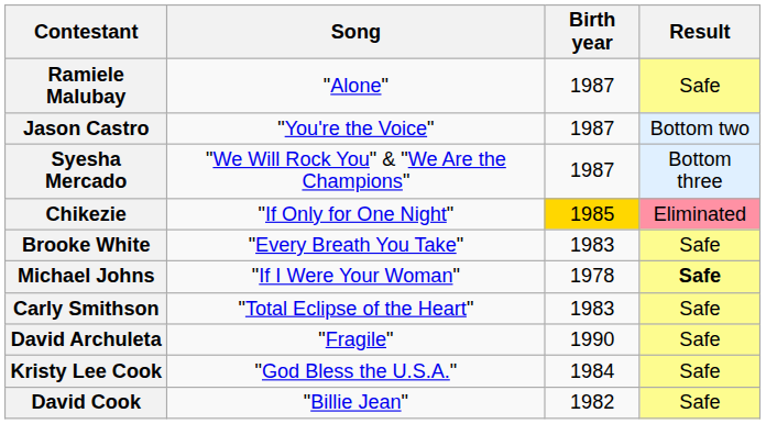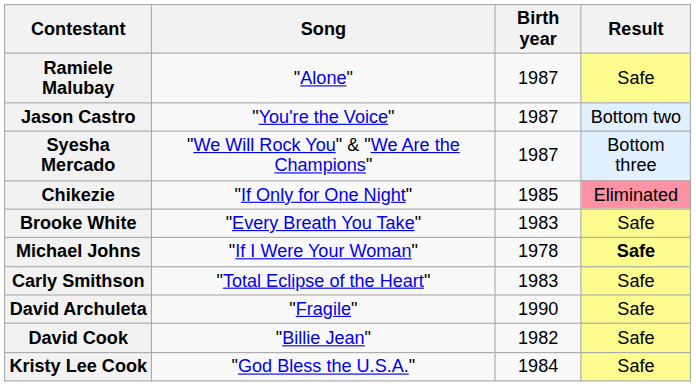Chikezie | Birth year: gold background -> no background
rows swapped: Kristy Lee Cook <-> David Cook
